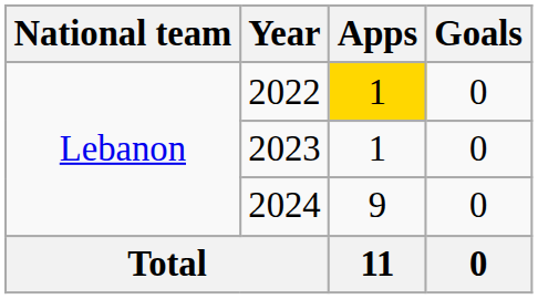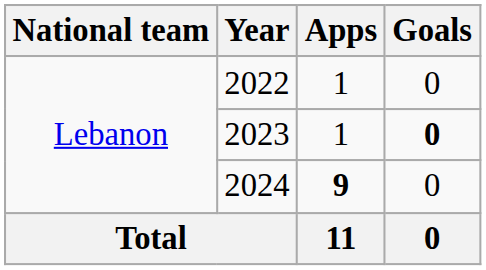2022 | Apps: gold background -> no background
2023 | Goals: normal -> bold
2024 | Apps: normal -> bold
